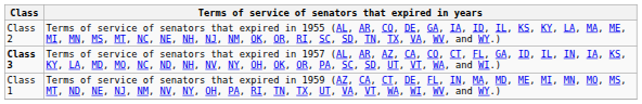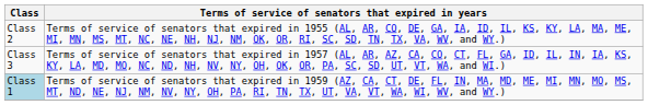Class 3 | Class: bold -> normal
Class 1 | Class: no background -> lightblue background
